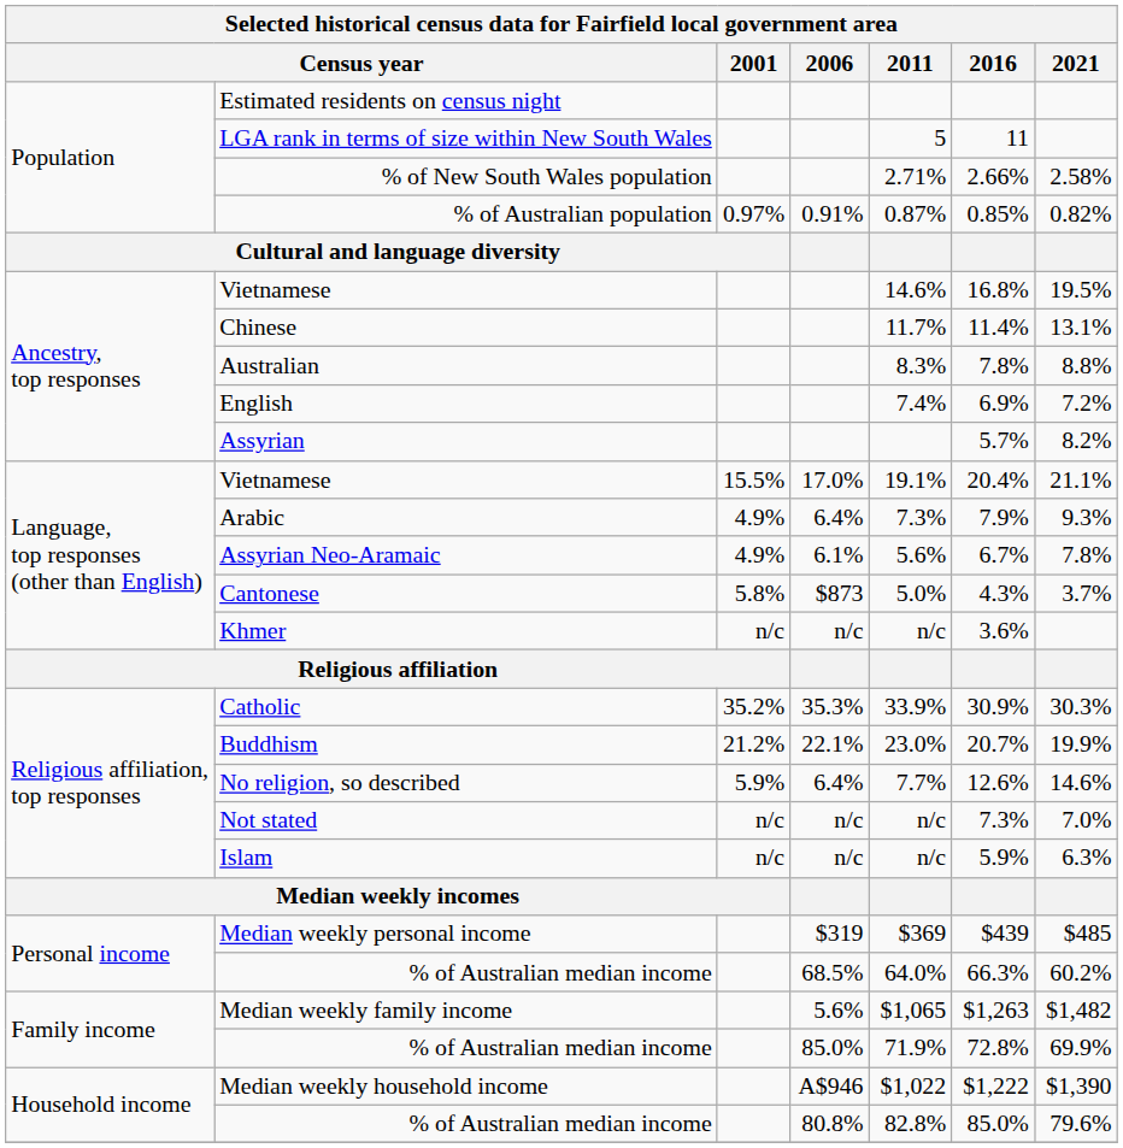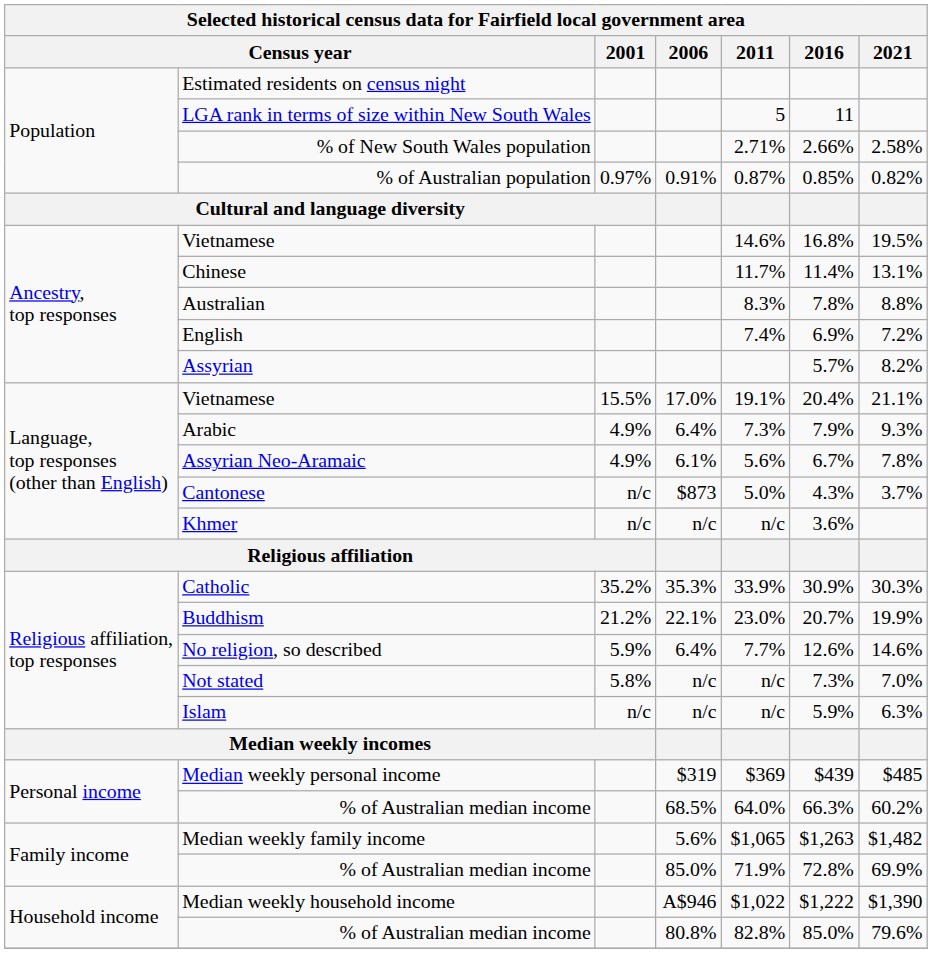Cantonese | 2001: 5.8% -> n/c
Not stated | 2001: n/c -> 5.8%
